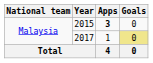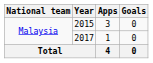2015 | Apps: bold -> normal
2017 | Goals: khaki background -> no background
